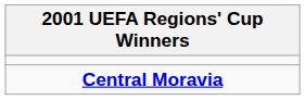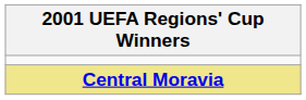row 3 | column 1: no background -> khaki background
